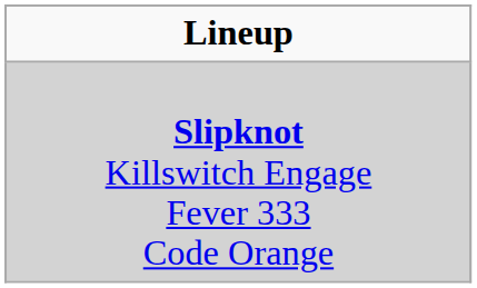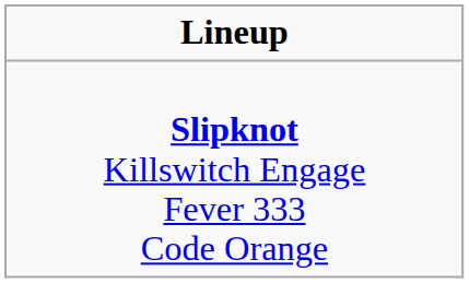Slipknot Killswitch Engage Fever 333 Code Orange | column 1: lightgrey background -> no background
